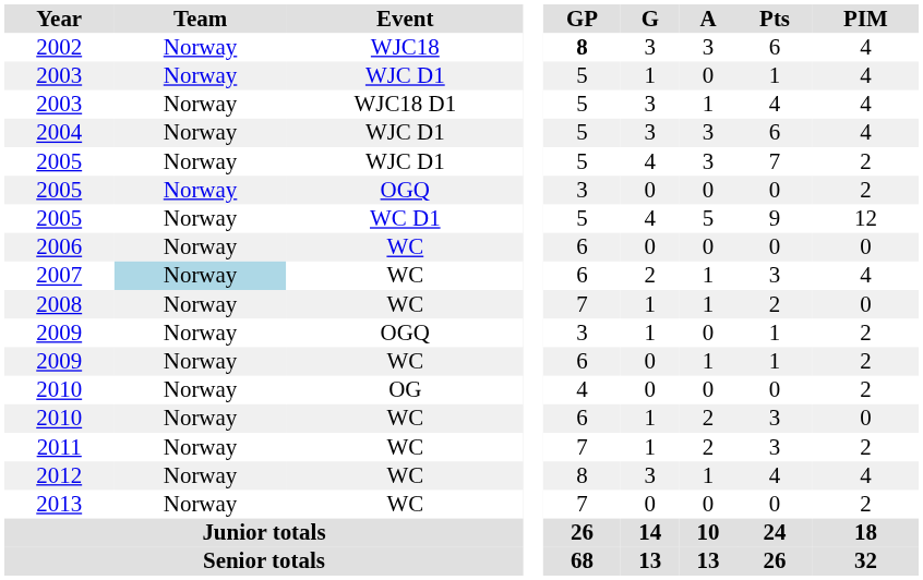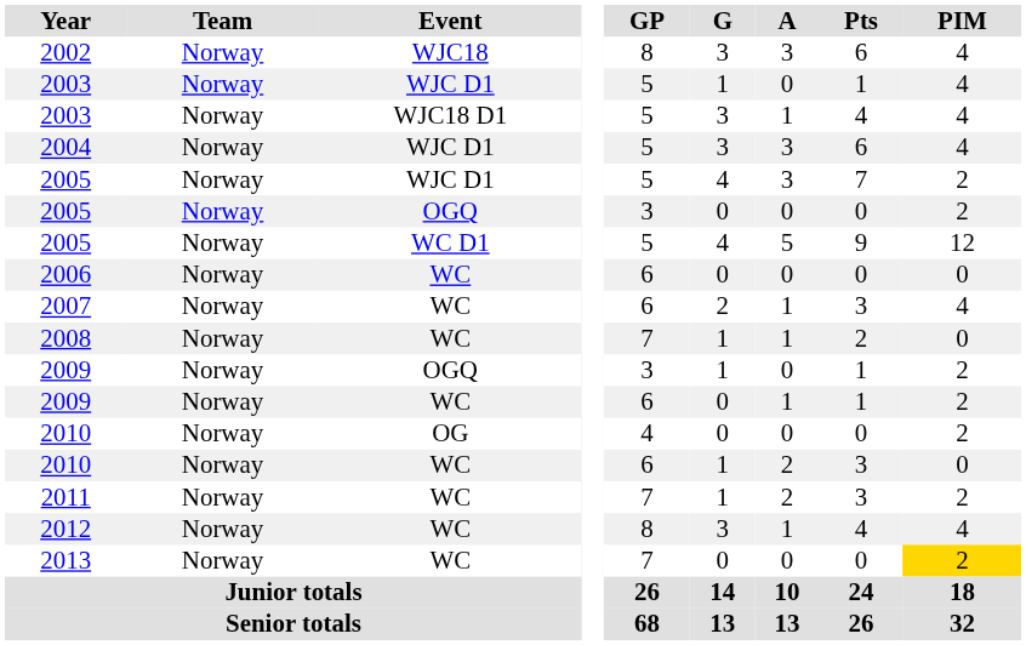2002 | GP: bold -> normal
2007 | Team: lightblue background -> no background
2013 | PIM: no background -> gold background
